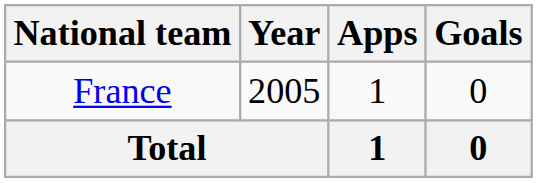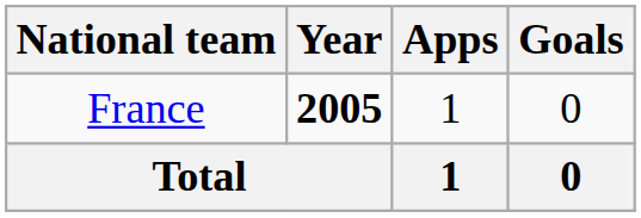France | Year: normal -> bold
